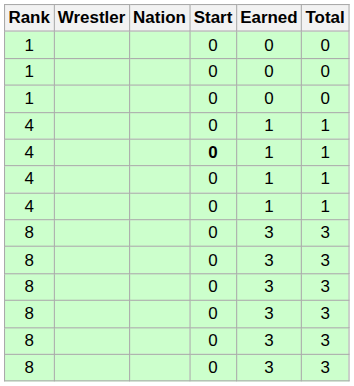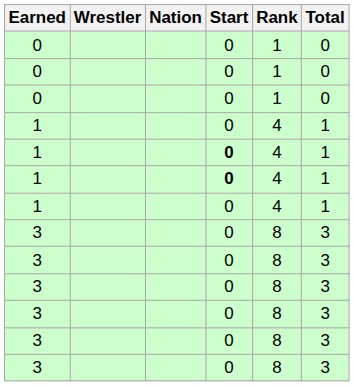columns swapped: Rank <-> Earned
row 7 | Start: normal -> bold
